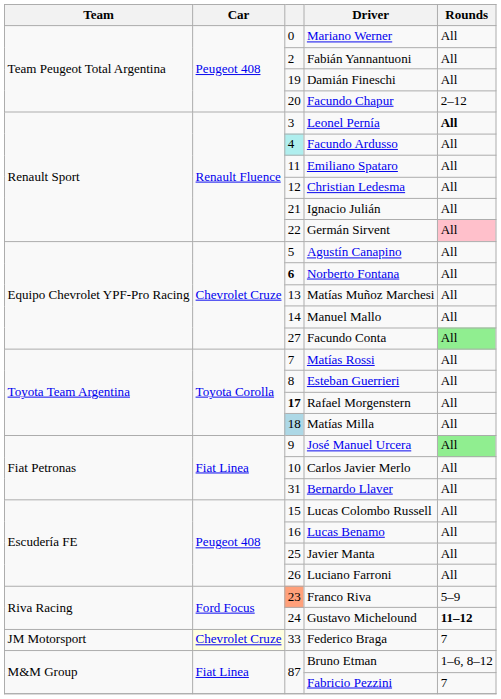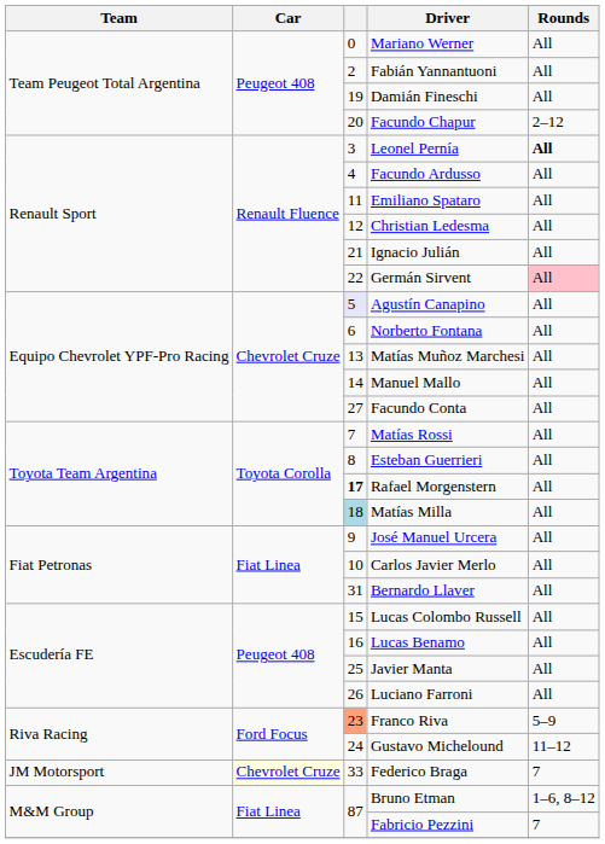Facundo Ardusso | column 3: paleturquoise background -> no background
Agustín Canapino | column 3: no background -> lavender background
Norberto Fontana | column 3: bold -> normal
Facundo Conta | Rounds: lightgreen background -> no background
José Manuel Urcera | Rounds: lightgreen background -> no background
Gustavo Michelound | Rounds: bold -> normal
